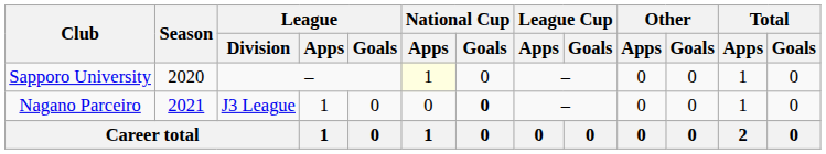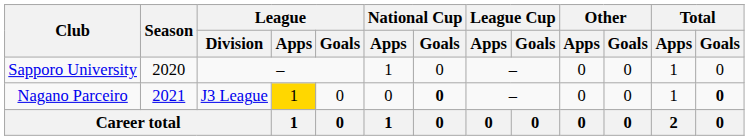Sapporo University | National Cup / Apps: lightyellow background -> no background
Nagano Parceiro | League / Apps: no background -> gold background
Nagano Parceiro | Total / Goals: normal -> bold
